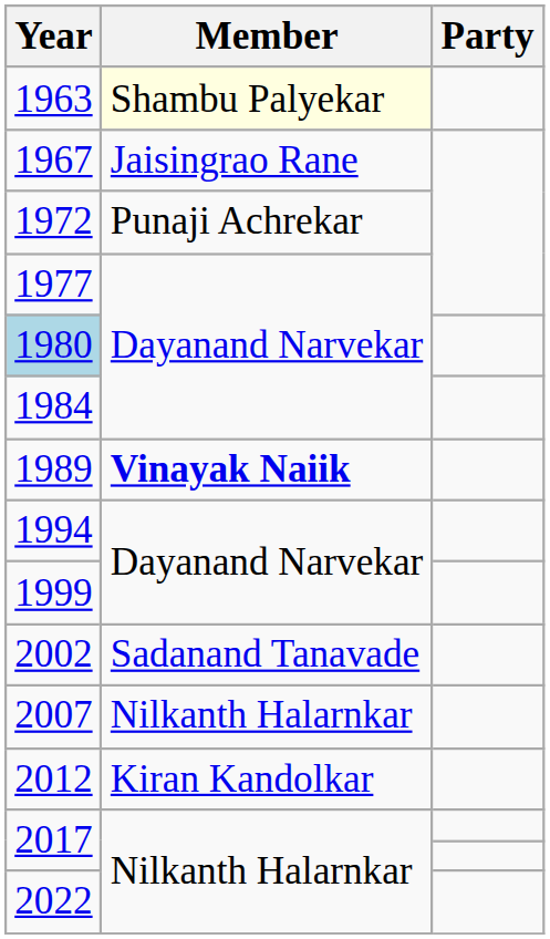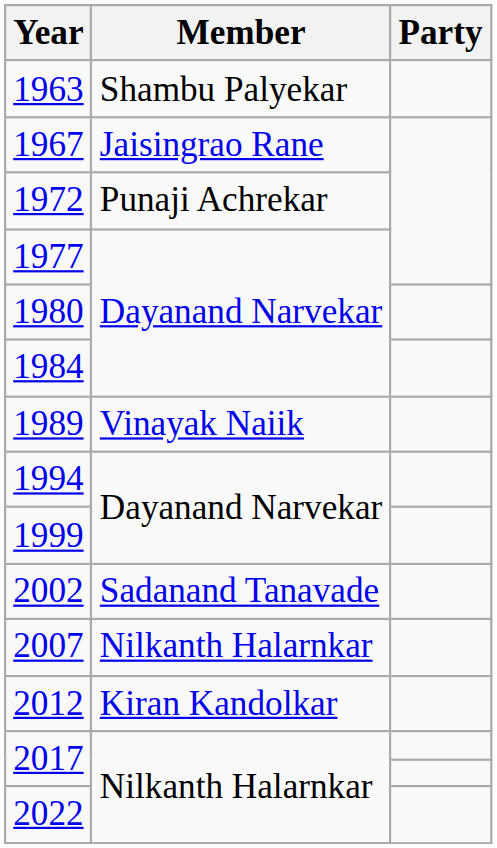1963 | Member: lightyellow background -> no background
1980 | Year: lightblue background -> no background
1989 | Member: bold -> normal
